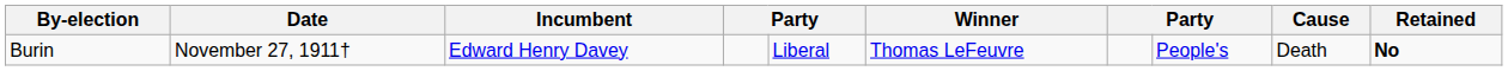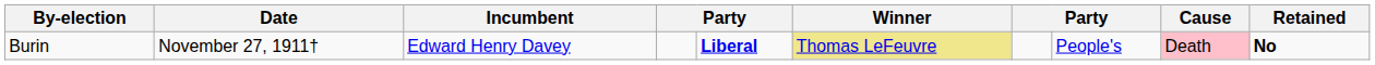Burin | column 5: normal -> bold
Burin | Winner: no background -> khaki background
Burin | Cause: no background -> pink background
